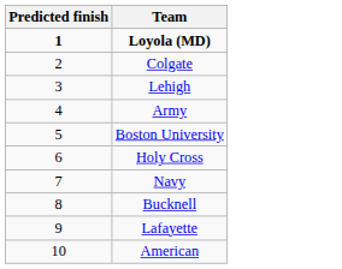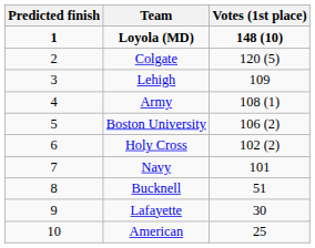+ column: Votes (1st place) | 148 (10) | 120 (5) | 109 | 108 (1) | 106 (2) | 102 (2) | 101 | 51 | 30 | 25
